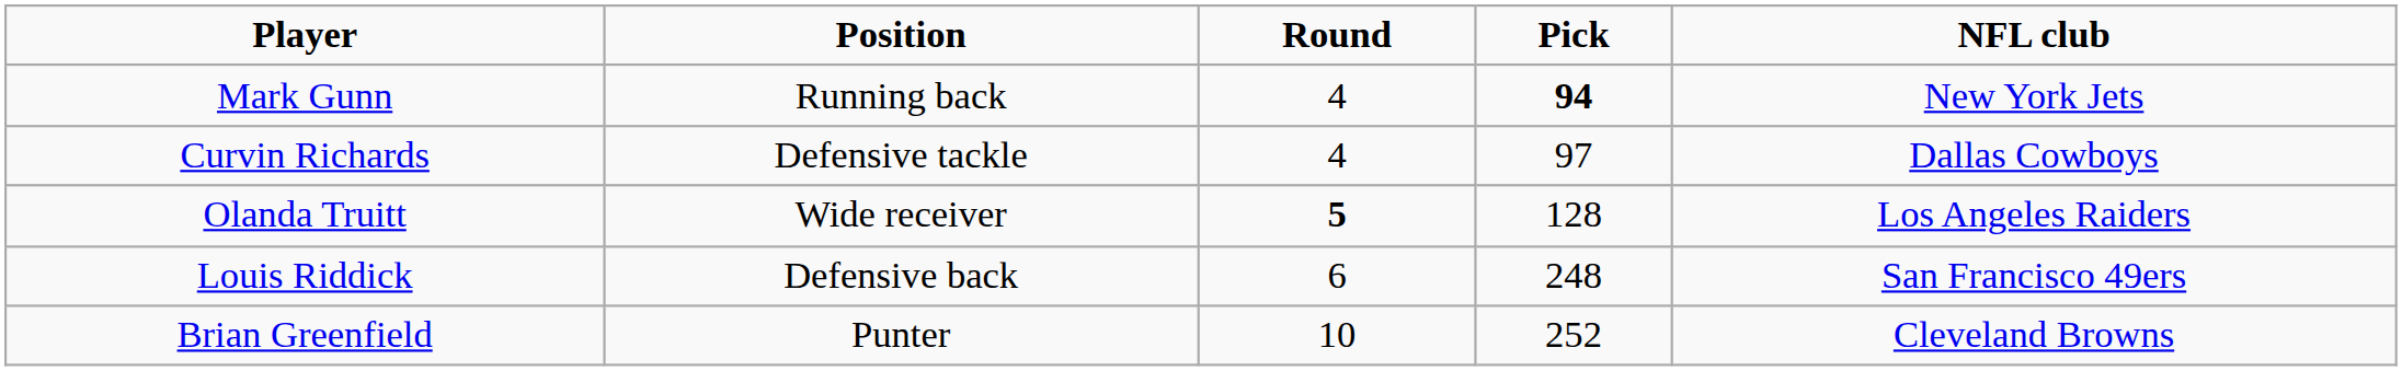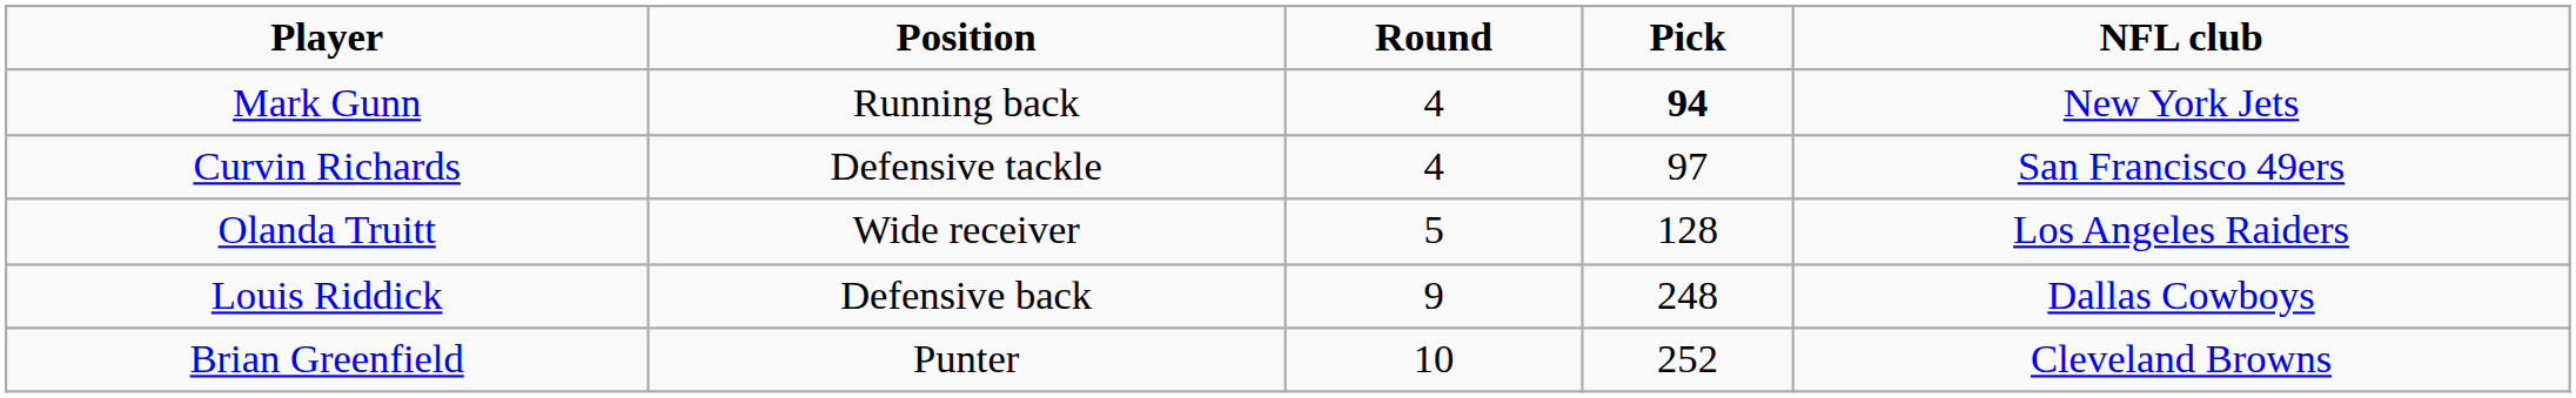Curvin Richards | NFL club: Dallas Cowboys -> San Francisco 49ers
Olanda Truitt | Round: bold -> normal
Louis Riddick | Round: 6 -> 9
Louis Riddick | NFL club: San Francisco 49ers -> Dallas Cowboys
